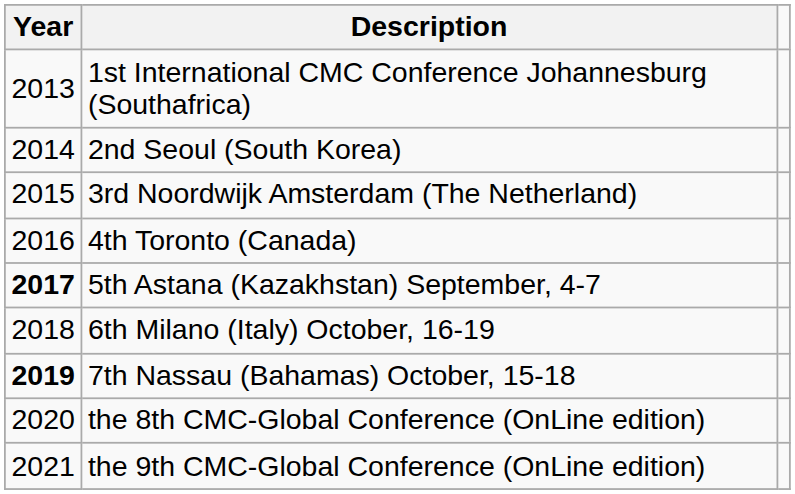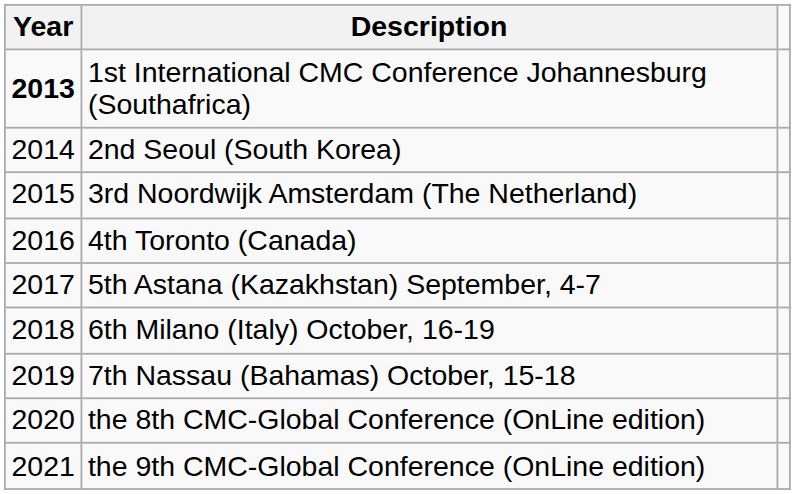1st International CMC Conference Johannesburg (Southafrica) | Year: normal -> bold
5th Astana (Kazakhstan) September, 4-7 | Year: bold -> normal
7th Nassau (Bahamas) October, 15-18 | Year: bold -> normal
